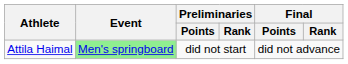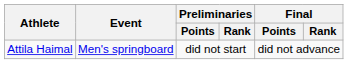Attila Haimal | Event: lightgreen background -> no background
